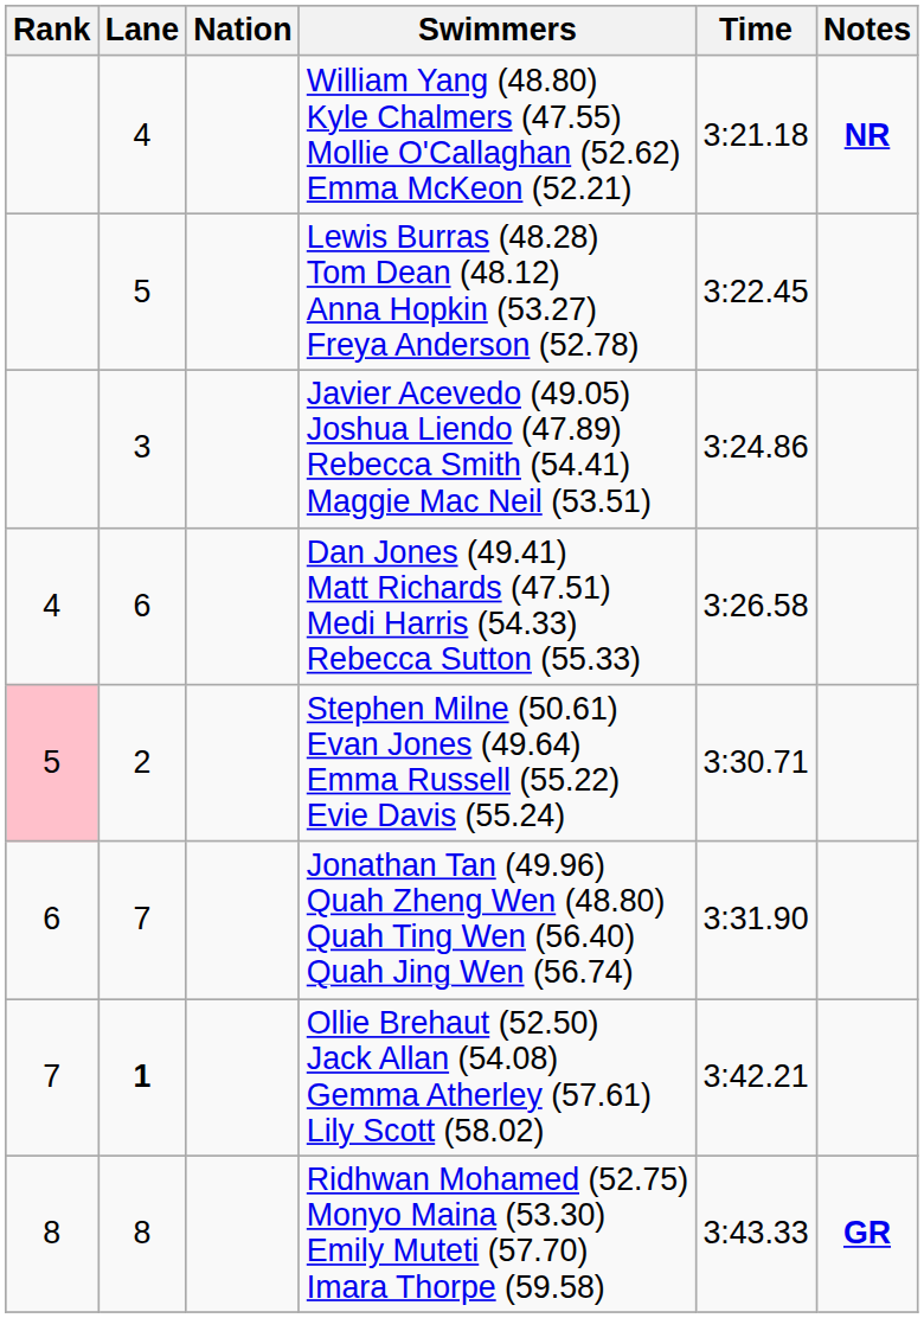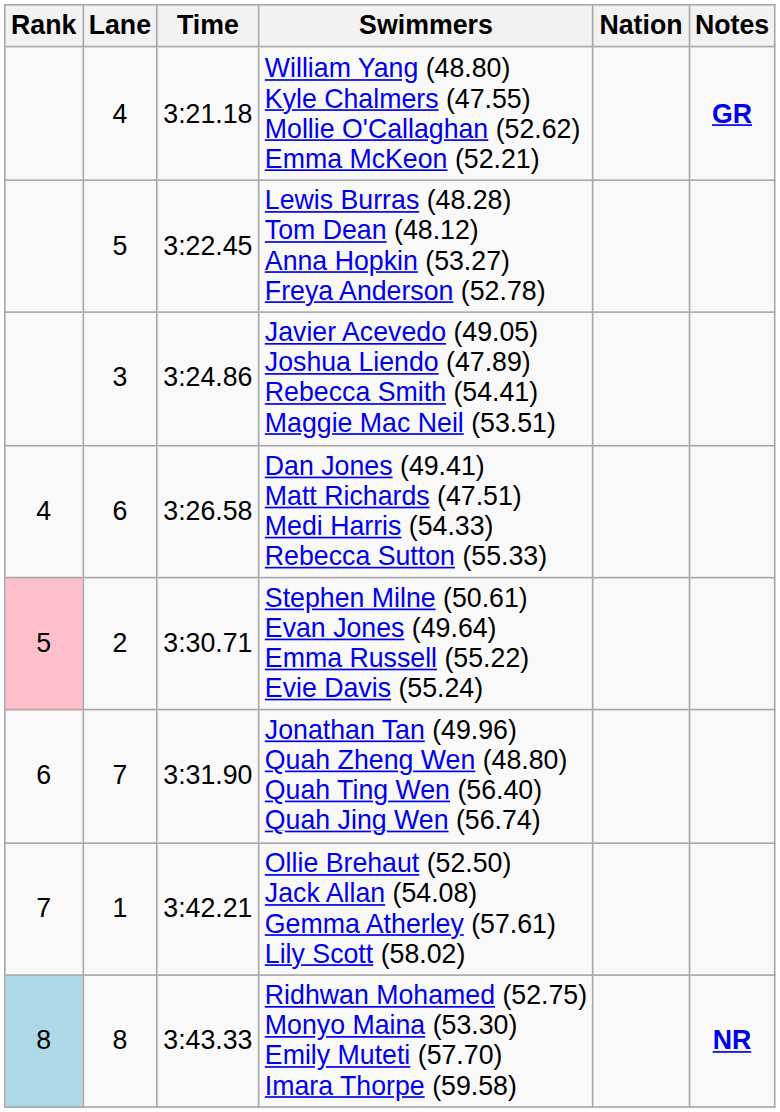columns swapped: Nation <-> Time
row 2 | Notes: NR -> GR
row 8 | Lane: bold -> normal
row 9 | Rank: no background -> lightblue background
row 9 | Notes: GR -> NR
